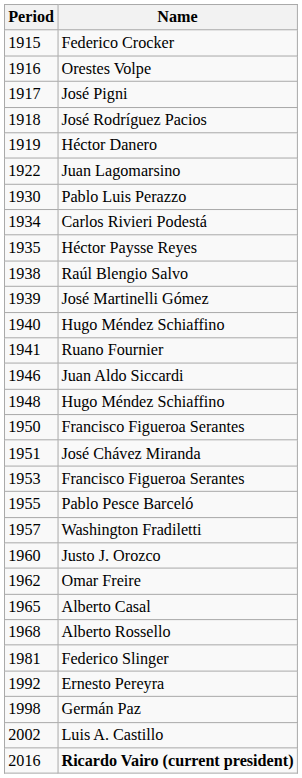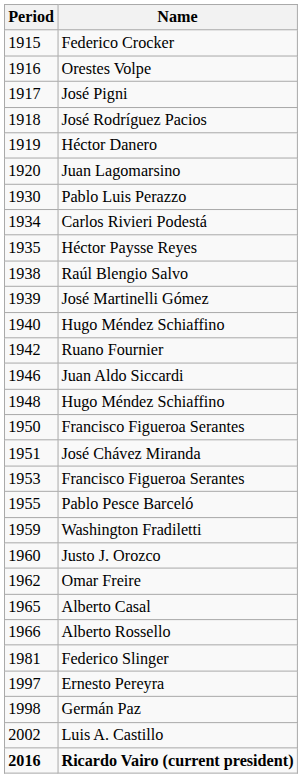row 7 | Period: 1922 -> 1920
row 14 | Period: 1941 -> 1942
row 21 | Period: 1957 -> 1959
row 25 | Period: 1968 -> 1966
row 27 | Period: 1992 -> 1997
row 30 | Period: normal -> bold
